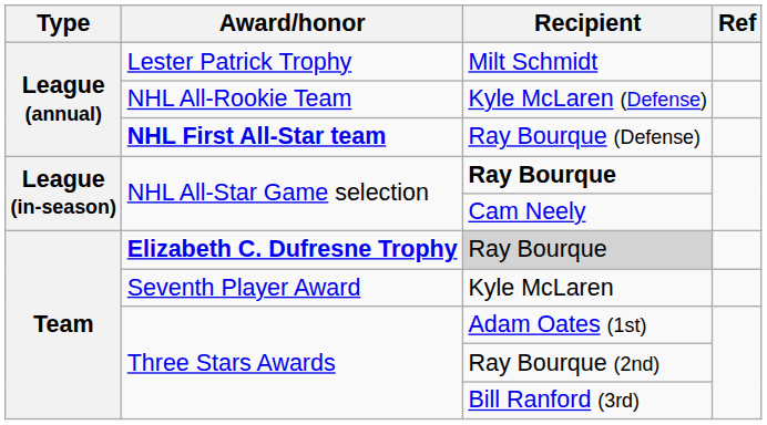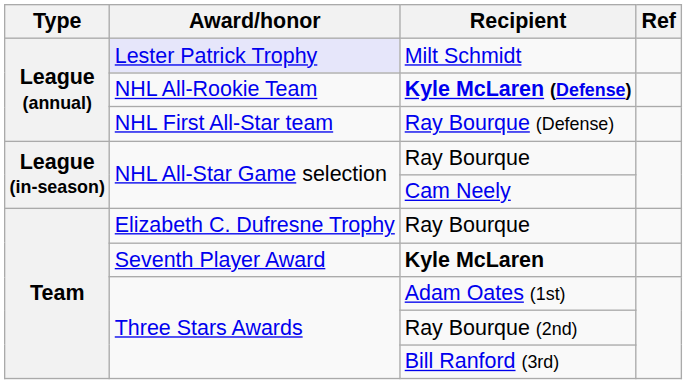Milt Schmidt | Award/honor: no background -> lavender background
Kyle McLaren (Defense) | Recipient: normal -> bold
Ray Bourque (Defense) | Award/honor: bold -> normal
NHL All-Star Game selection / Ray Bourque | Recipient: bold -> normal
Elizabeth C. Dufresne Trophy / Ray Bourque | Award/honor: bold -> normal
Elizabeth C. Dufresne Trophy / Ray Bourque | Recipient: lightgrey background -> no background
Kyle McLaren | Recipient: normal -> bold
